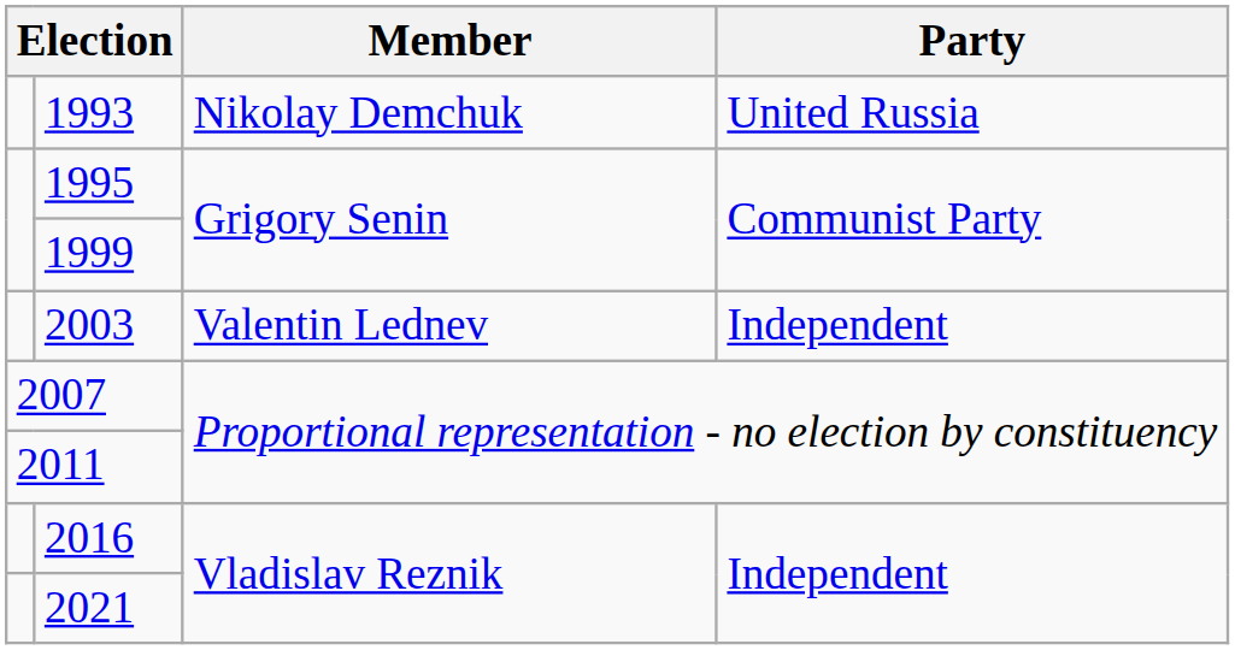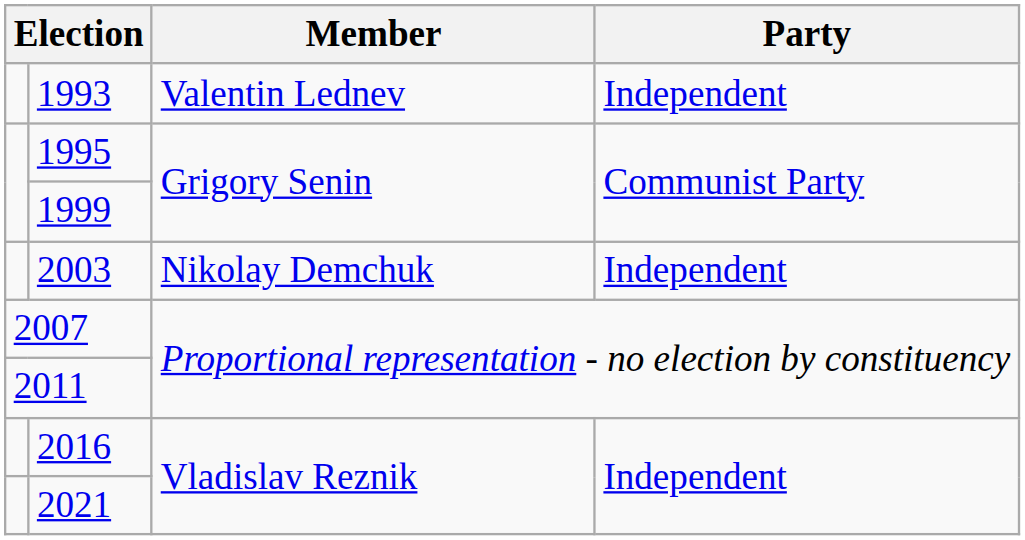1993 | Member: Nikolay Demchuk -> Valentin Lednev
1993 | Party: United Russia -> Independent
2003 | Member: Valentin Lednev -> Nikolay Demchuk
